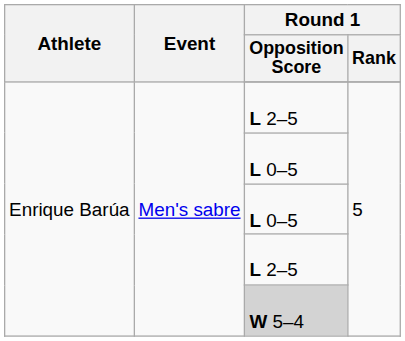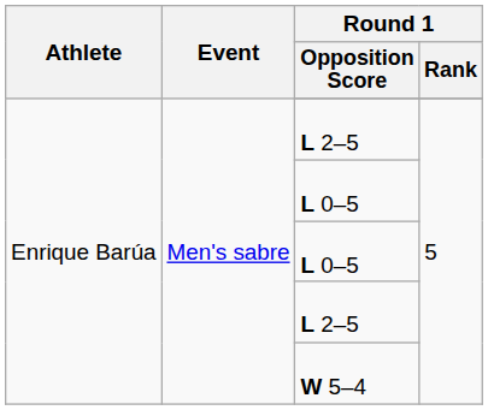W 5–4 | Round 1 / Opposition Score: lightgrey background -> no background
